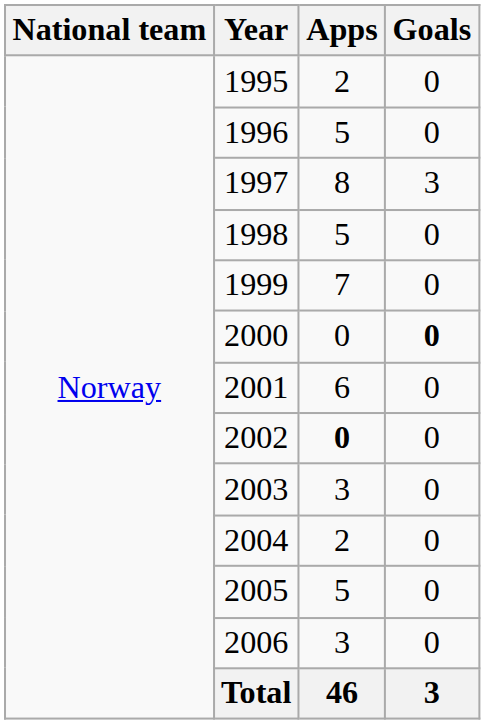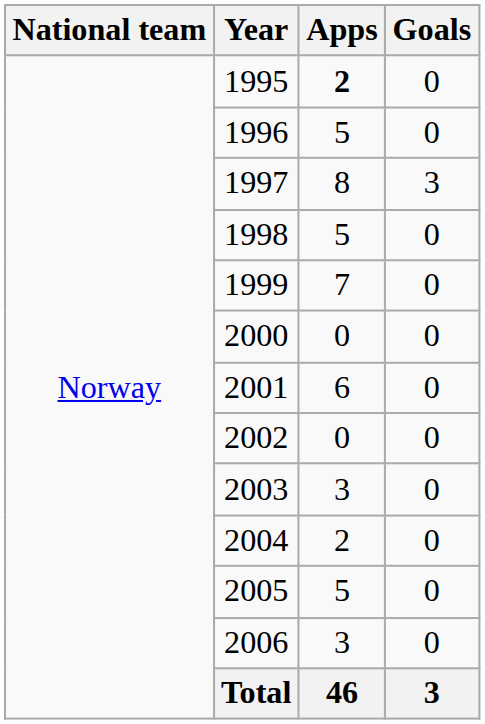1995 | Apps: normal -> bold
2000 | Goals: bold -> normal
2002 | Apps: bold -> normal
